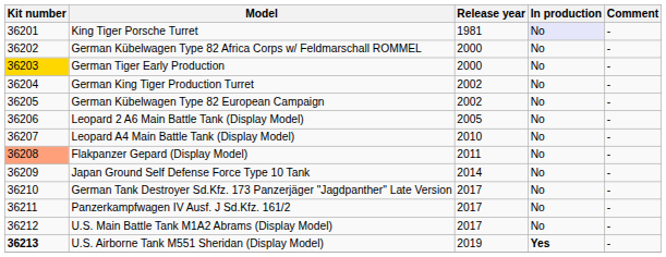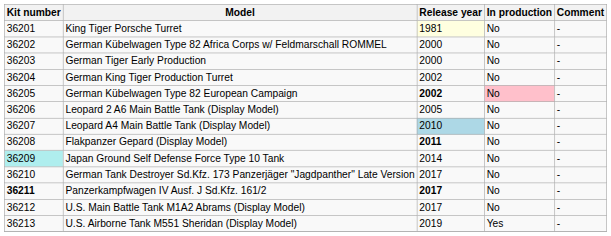King Tiger Porsche Turret | Release year: no background -> lightyellow background
King Tiger Porsche Turret | In production: lavender background -> no background
German Tiger Early Production | Kit number: gold background -> no background
German Kübelwagen Type 82 European Campaign | Release year: normal -> bold
German Kübelwagen Type 82 European Campaign | In production: no background -> pink background
Leopard A4 Main Battle Tank (Display Model) | Release year: no background -> lightblue background
Flakpanzer Gepard (Display Model) | Kit number: lightsalmon background -> no background
Flakpanzer Gepard (Display Model) | Release year: normal -> bold
Japan Ground Self Defense Force Type 10 Tank | Kit number: no background -> paleturquoise background
Panzerkampfwagen IV Ausf. J Sd.Kfz. 161/2 | Kit number: normal -> bold
Panzerkampfwagen IV Ausf. J Sd.Kfz. 161/2 | Release year: normal -> bold
U.S. Airborne Tank M551 Sheridan (Display Model) | Kit number: bold -> normal
U.S. Airborne Tank M551 Sheridan (Display Model) | In production: bold -> normal
